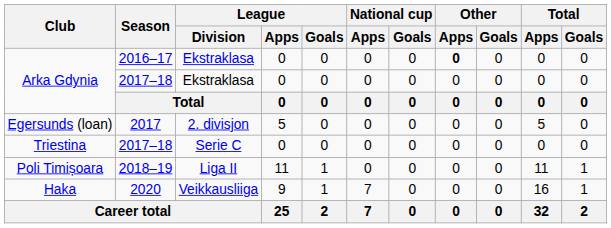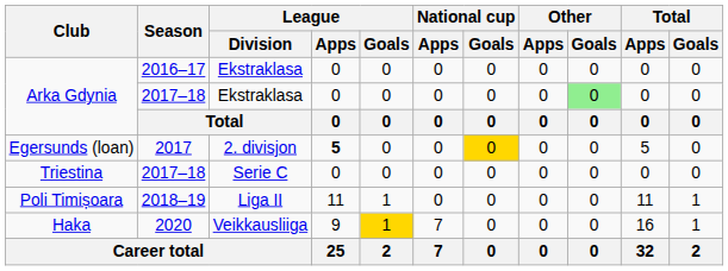Arka Gdynia / 2016–17 | Other / Apps: bold -> normal
Arka Gdynia / 2017–18 | Other / Goals: no background -> lightgreen background
Egersunds (loan) | League / Apps: normal -> bold
Egersunds (loan) | National cup / Goals: no background -> gold background
Haka | League / Goals: no background -> gold background
